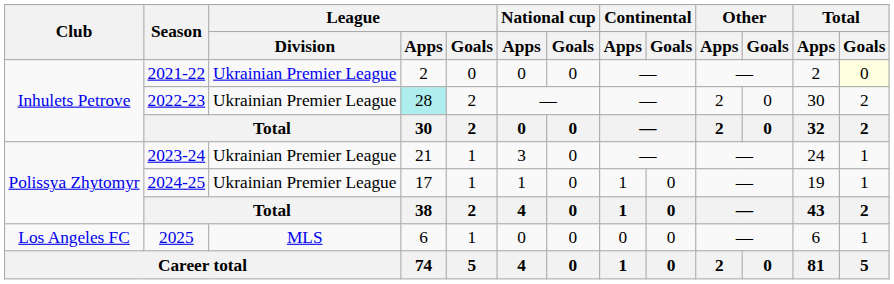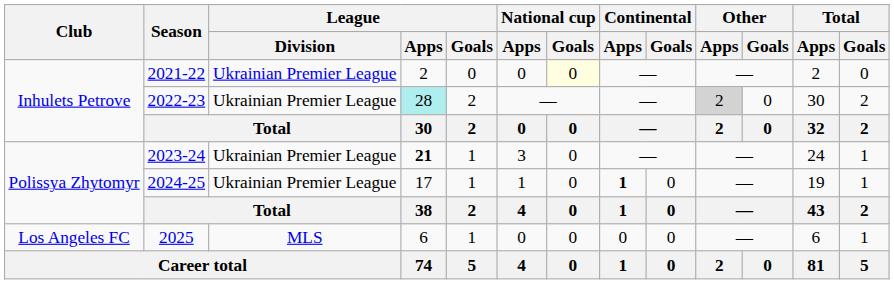2021-22 | National cup / Goals: no background -> lightyellow background
2021-22 | Total / Goals: lightyellow background -> no background
2022-23 | Other / Apps: no background -> lightgrey background
2023-24 | League / Apps: normal -> bold
2024-25 | Continental / Apps: normal -> bold
